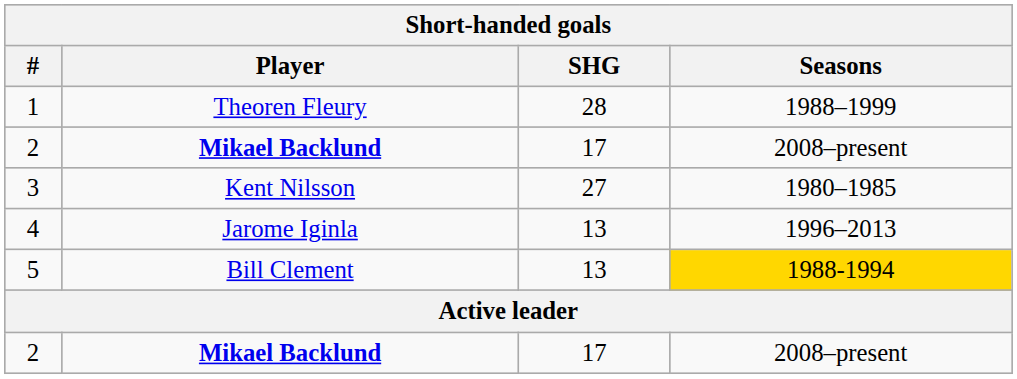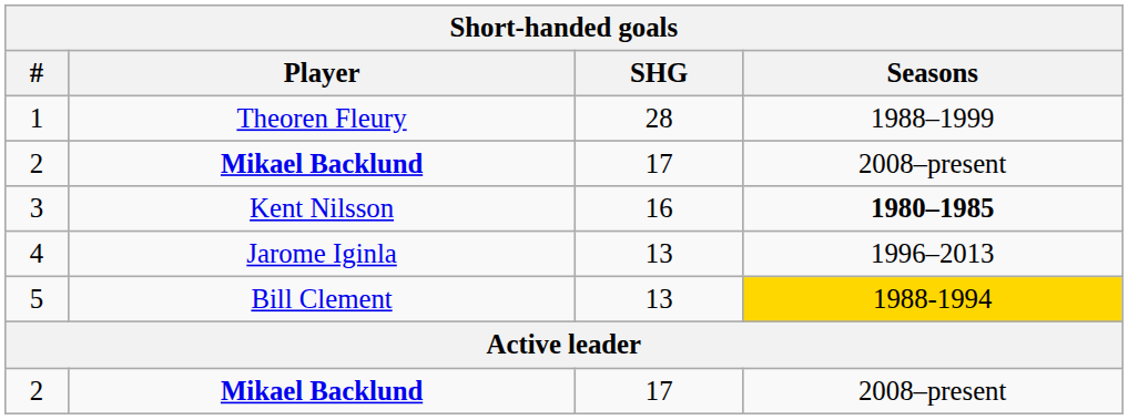3 | SHG: 27 -> 16
3 | Seasons: normal -> bold
